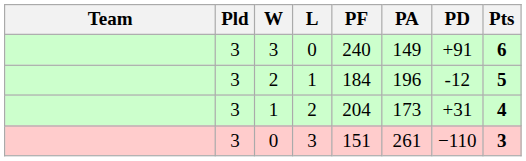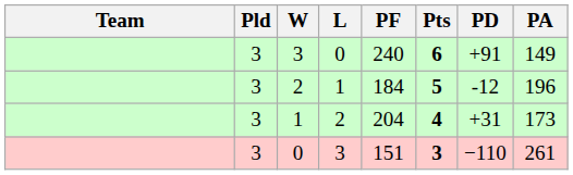columns swapped: PA <-> Pts
